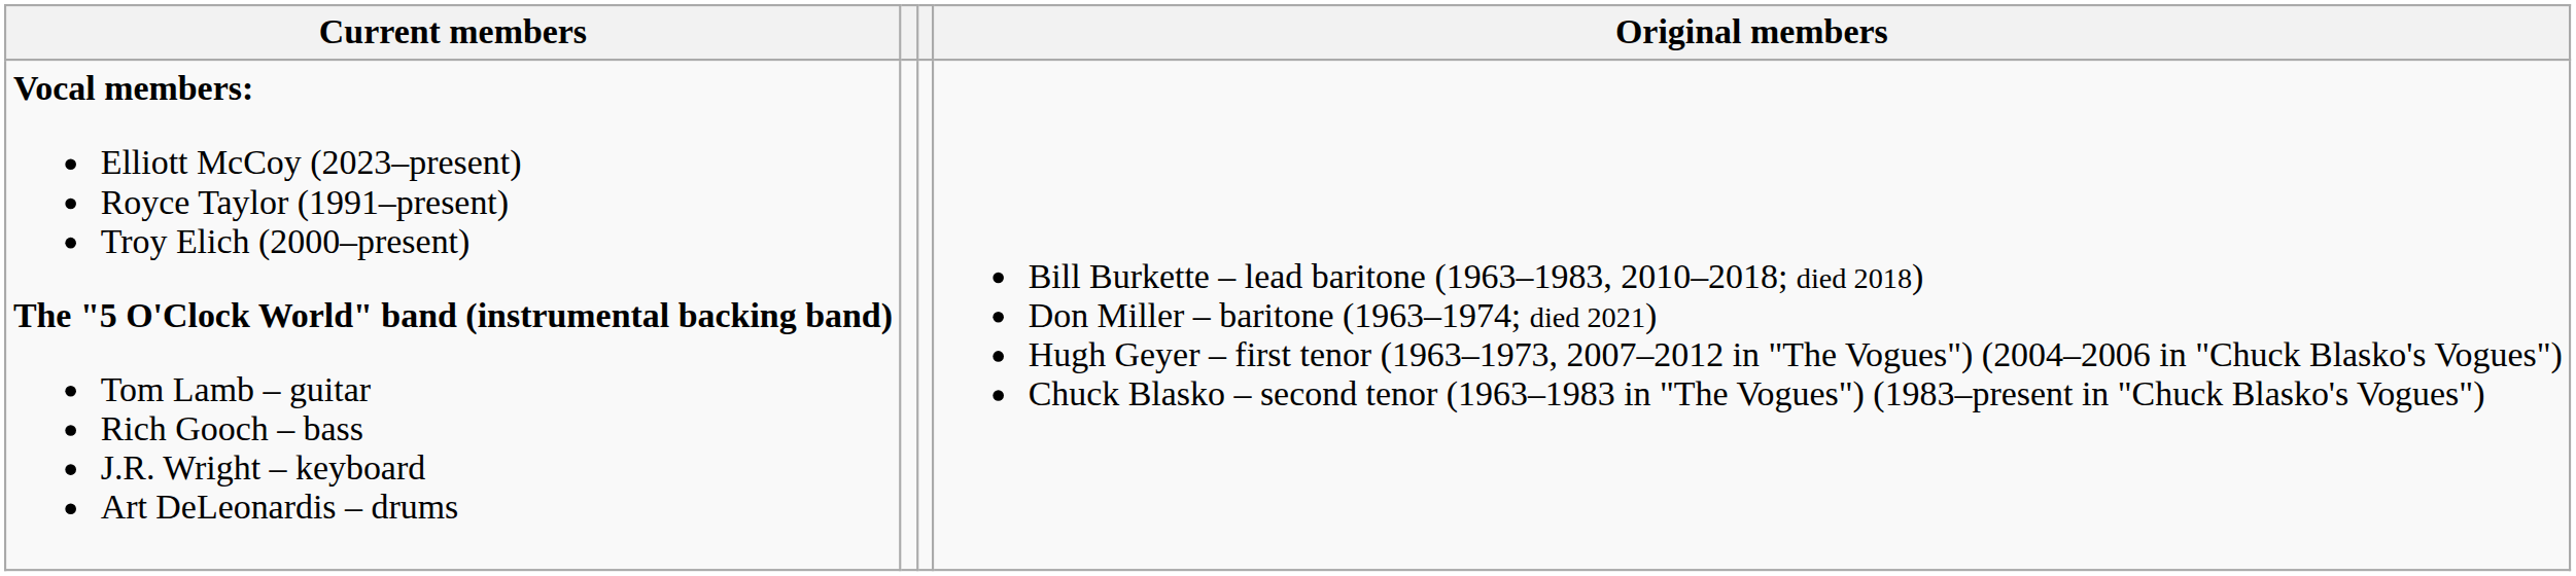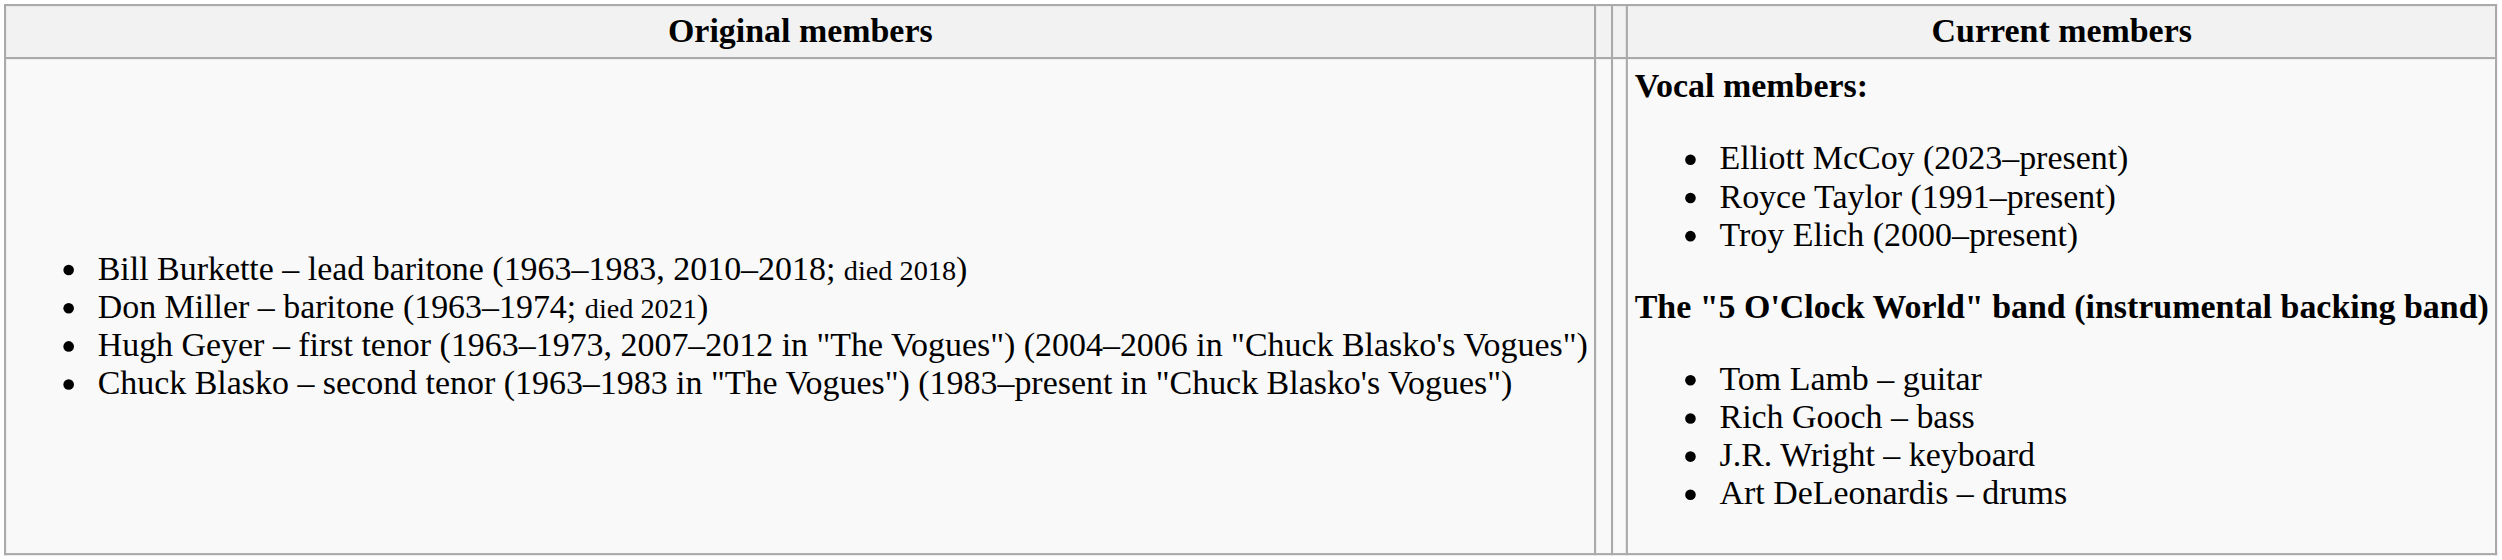columns swapped: Original members <-> Current members
